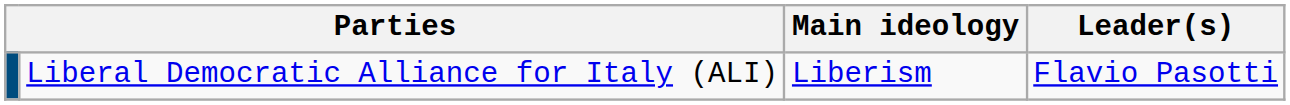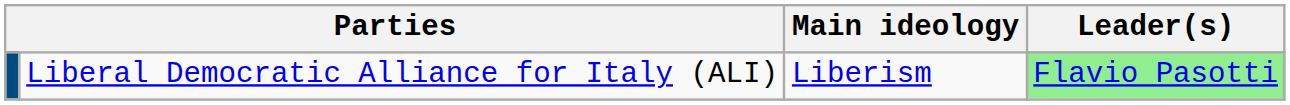Liberal Democratic Alliance for Italy (ALI) | Leader(s): no background -> lightgreen background
